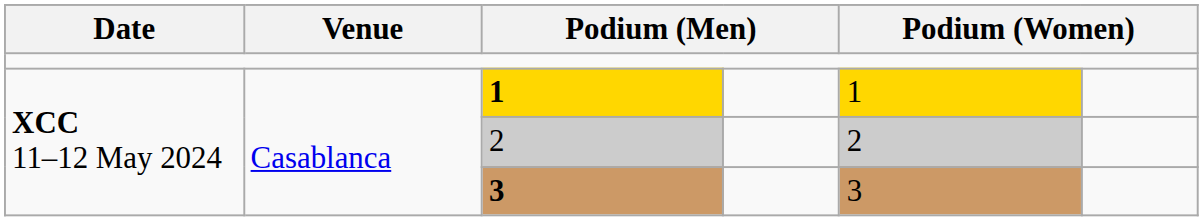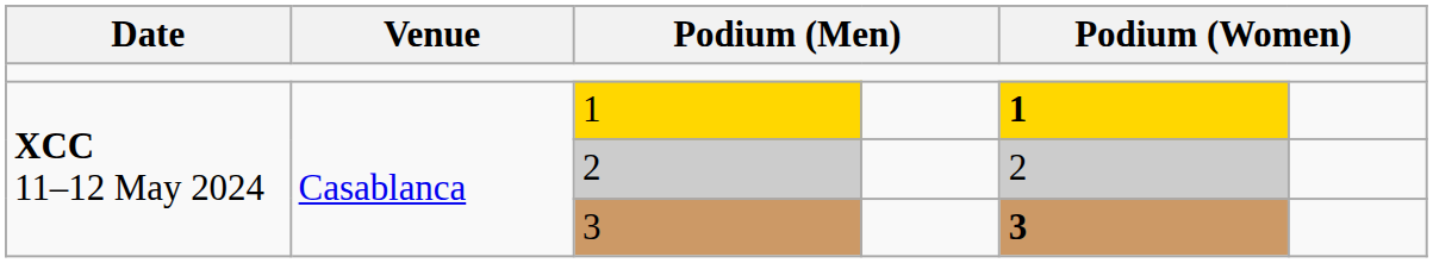row 3 | column 3: bold -> normal
row 3 | column 5: normal -> bold
row 5 | column 3: bold -> normal
row 5 | column 5: normal -> bold
